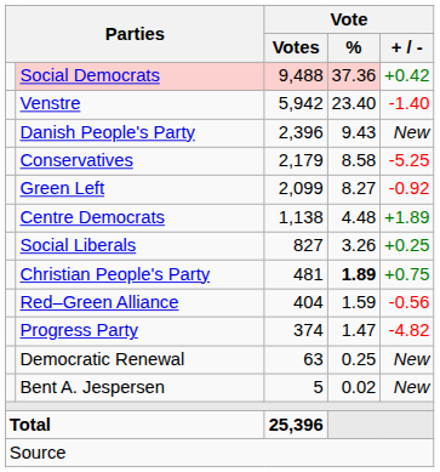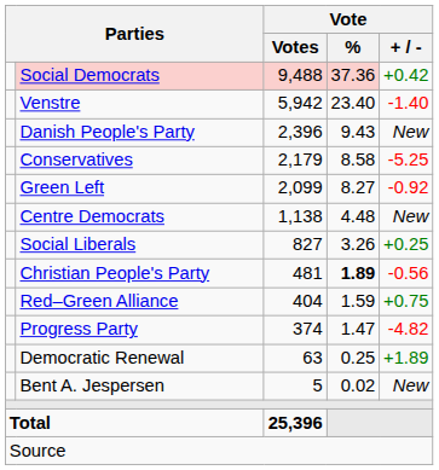Centre Democrats | Vote / + / -: +1.89 -> New
Christian People's Party | Vote / + / -: +0.75 -> -0.56
Red–Green Alliance | Vote / + / -: -0.56 -> +0.75
Democratic Renewal | Vote / + / -: New -> +1.89
